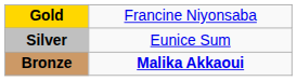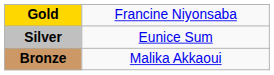Bronze | column 2: bold -> normal
